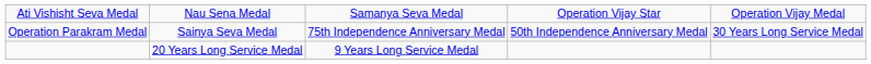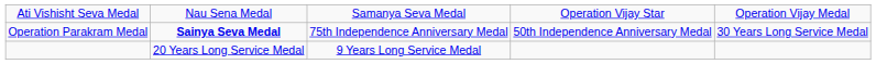Operation Parakram Medal | column 2: normal -> bold
